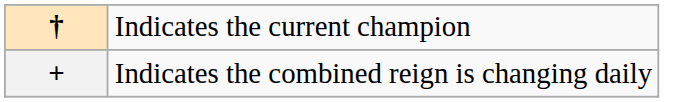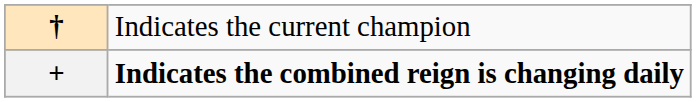row 2 | column 2: normal -> bold
